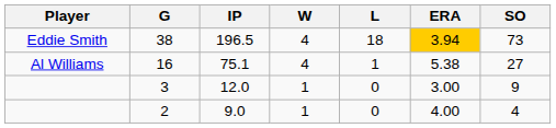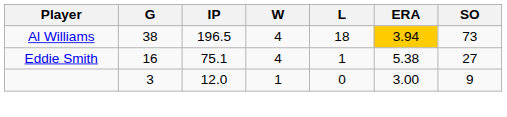38 | Player: Eddie Smith -> Al Williams
16 | Player: Al Williams -> Eddie Smith
- row: 2 | 9.0 | 1 | 0 | 4.00 | 4
